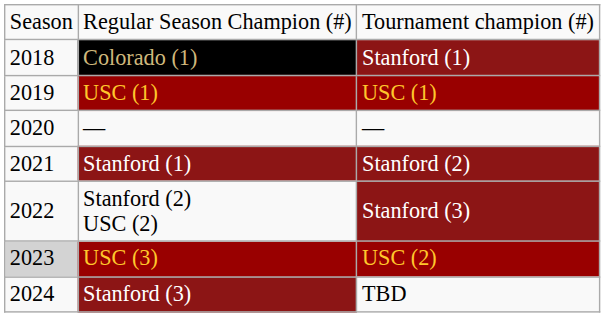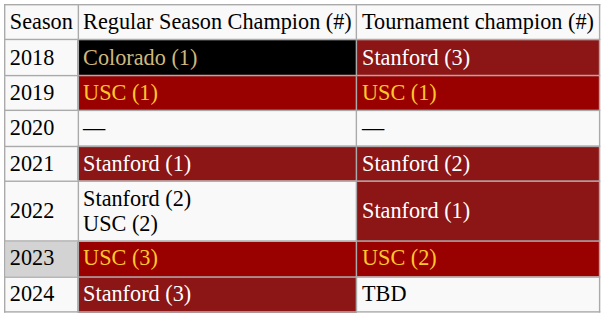Colorado (1) | column 3: Stanford (1) -> Stanford (3)
Stanford (2) USC (2) | column 3: Stanford (3) -> Stanford (1)
